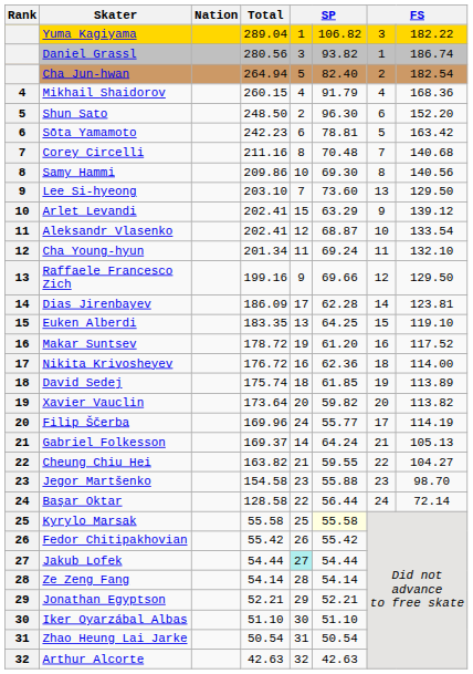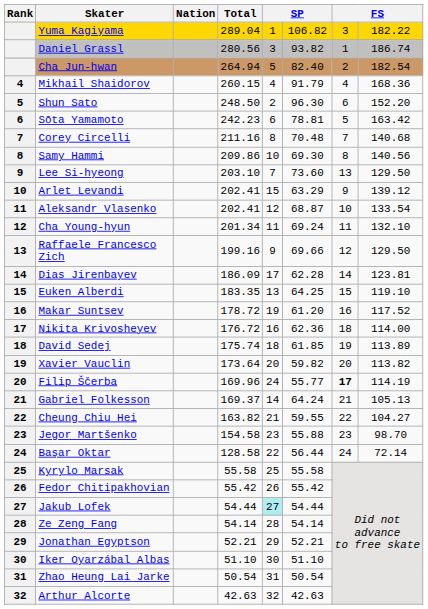Filip Ščerba | column 7: normal -> bold
Kyrylo Marsak | column 6: lightyellow background -> no background
